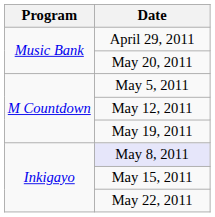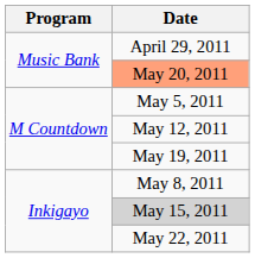May 20, 2011 | Date: no background -> lightsalmon background
May 8, 2011 | Date: lavender background -> no background
May 15, 2011 | Date: no background -> lightgrey background
